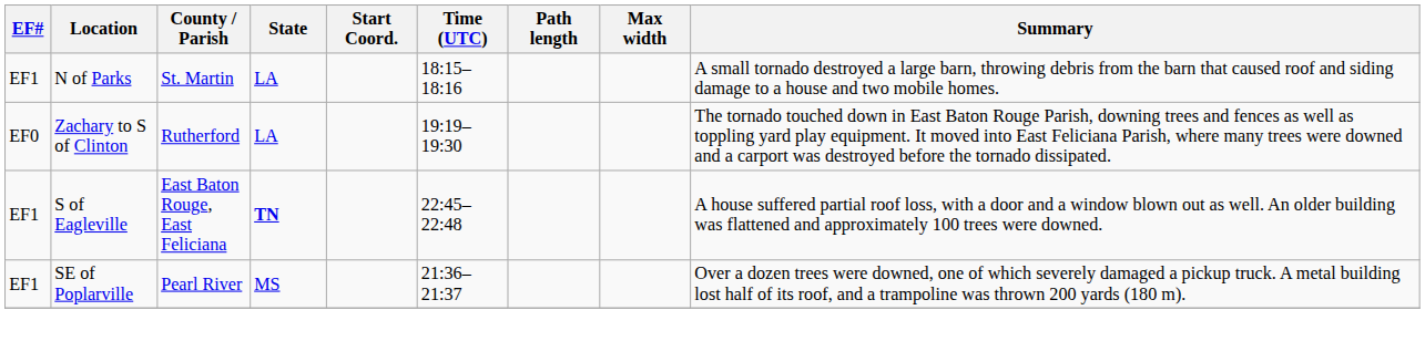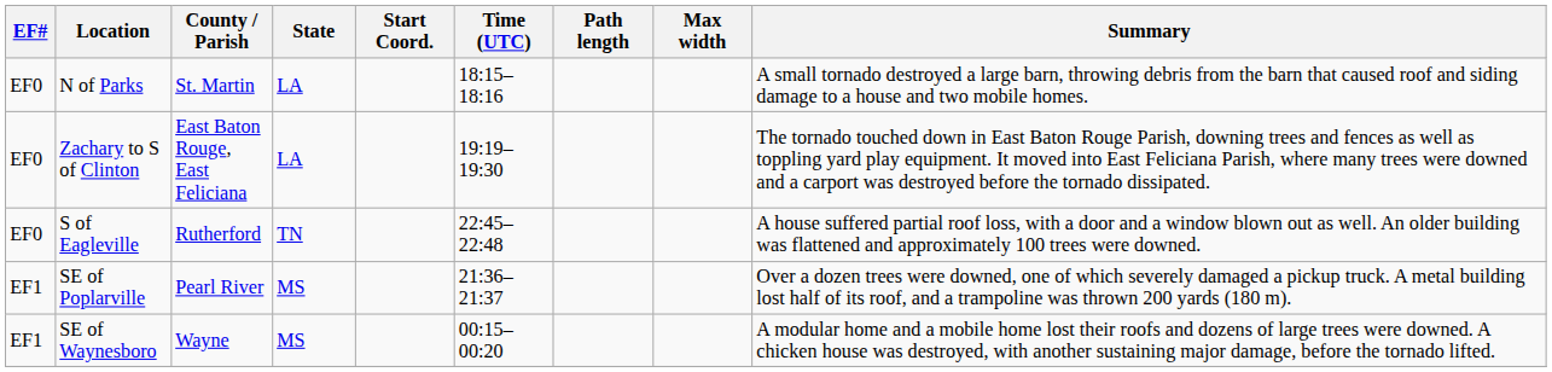N of Parks | EF#: EF1 -> EF0
Zachary to S of Clinton | County / Parish: Rutherford -> East Baton Rouge, East Feliciana
S of Eagleville | EF#: EF1 -> EF0
S of Eagleville | County / Parish: East Baton Rouge, East Feliciana -> Rutherford
S of Eagleville | State: bold -> normal
+ row: EF1 | SE of Waynesboro | Wayne | MS | 00:15–00:20 | A modular home and a mobile home lost their roofs and dozens of large trees were downed. A chicken house was destroyed, with another sustaining major damage, before the tornado lifted.
